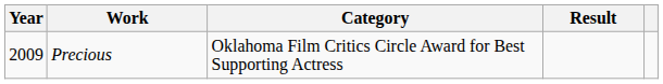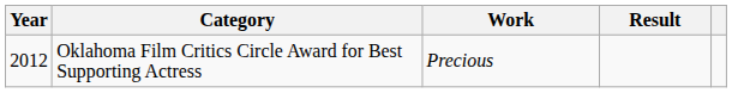columns swapped: Category <-> Work
row 2 | Year: 2009 -> 2012
